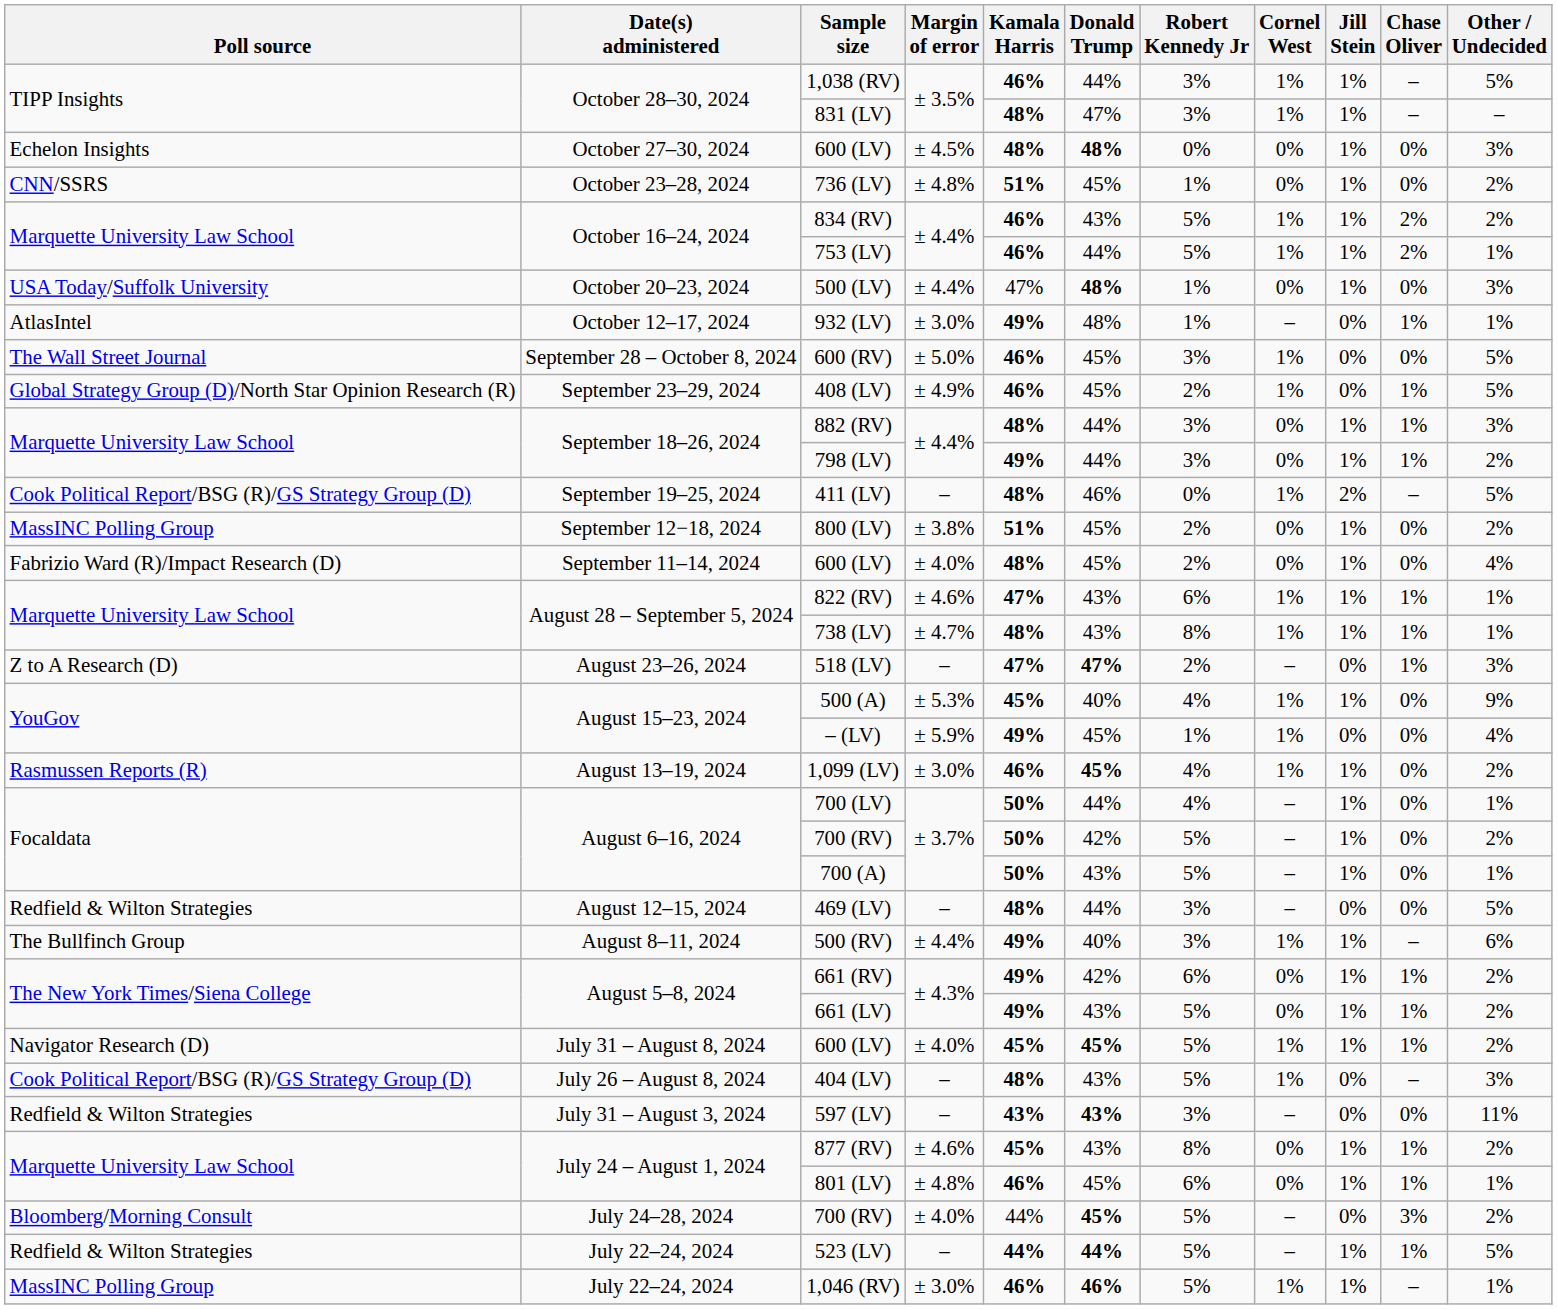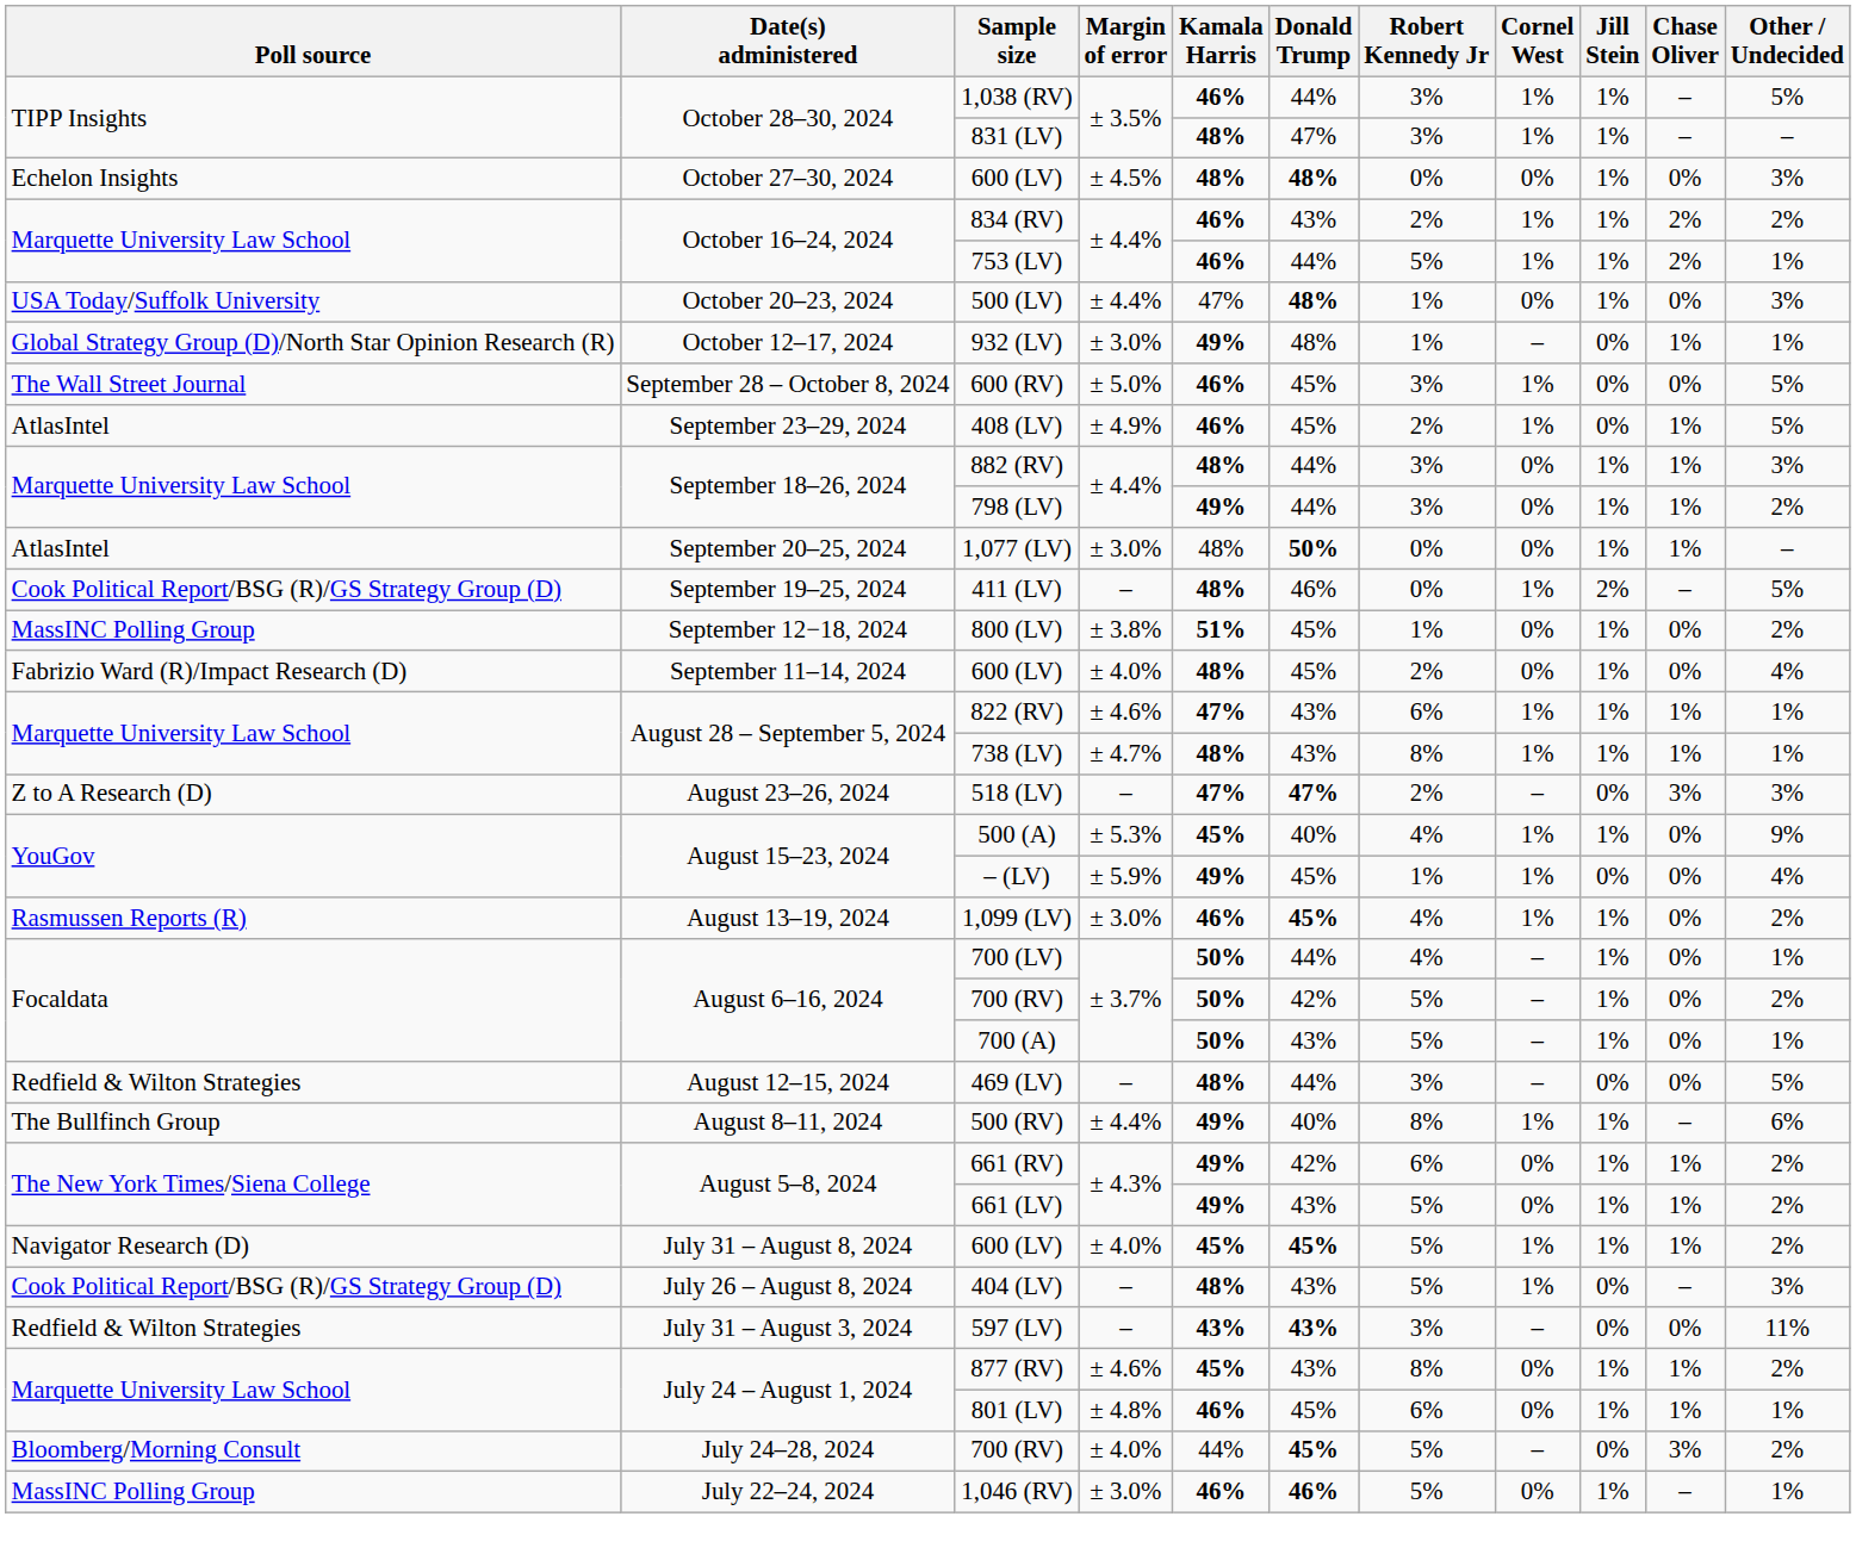- row: CNN/SSRS | October 23–28, 2024 | 736 (LV) | ± 4.8% | 51% | 45% | 1% | 0% | 1% | 0% | 2%
834 (RV) | Robert Kennedy Jr: 5% -> 2%
932 (LV) | Poll source: AtlasIntel -> Global Strategy Group (D)/North Star Opinion Research (R)
408 (LV) | Poll source: Global Strategy Group (D)/North Star Opinion Research (R) -> AtlasIntel
+ row: AtlasIntel | September 20–25, 2024 | 1,077 (LV) | ± 3.0% | 48% | 50% | 0% | 0% | 1% | 1% | –
800 (LV) | Robert Kennedy Jr: 2% -> 1%
518 (LV) | Chase Oliver: 1% -> 3%
500 (RV) | Robert Kennedy Jr: 3% -> 8%
- row: Redfield & Wilton Strategies | July 22–24, 2024 | 523 (LV) | – | 44% | 44% | 5% | – | 1% | 1% | 5%
1,046 (RV) | Cornel West: 1% -> 0%
